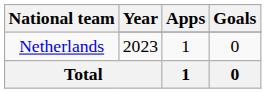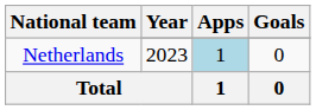2023 | Apps: no background -> lightblue background
